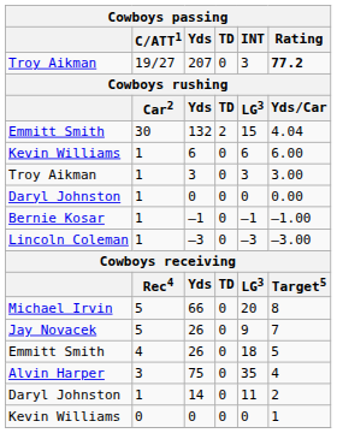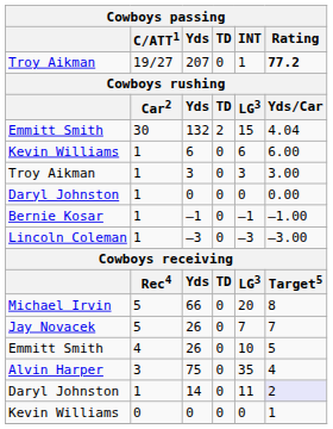207 | INT: 3 -> 1
Jay Novacek / 26 | INT: 9 -> 7
Emmitt Smith / 26 | INT: 18 -> 10
14 | Rating: no background -> lavender background
